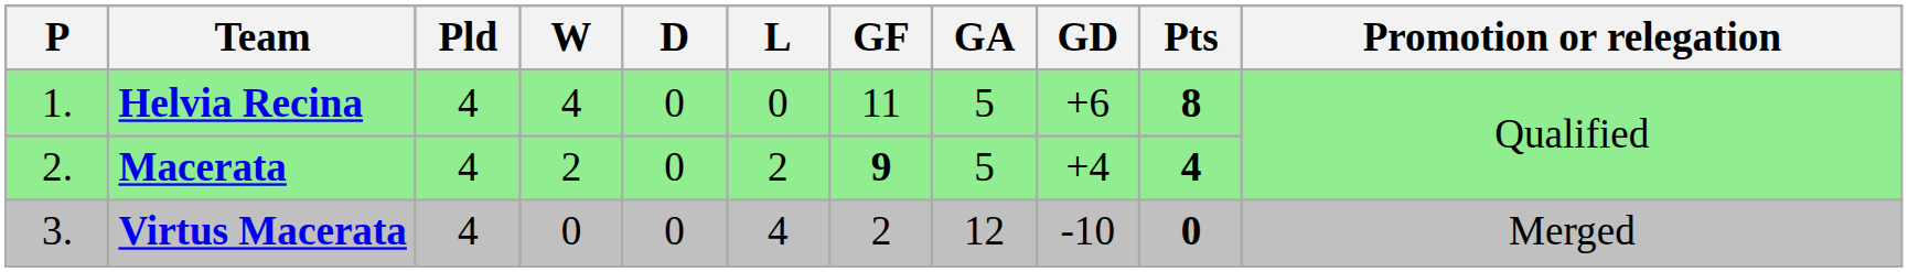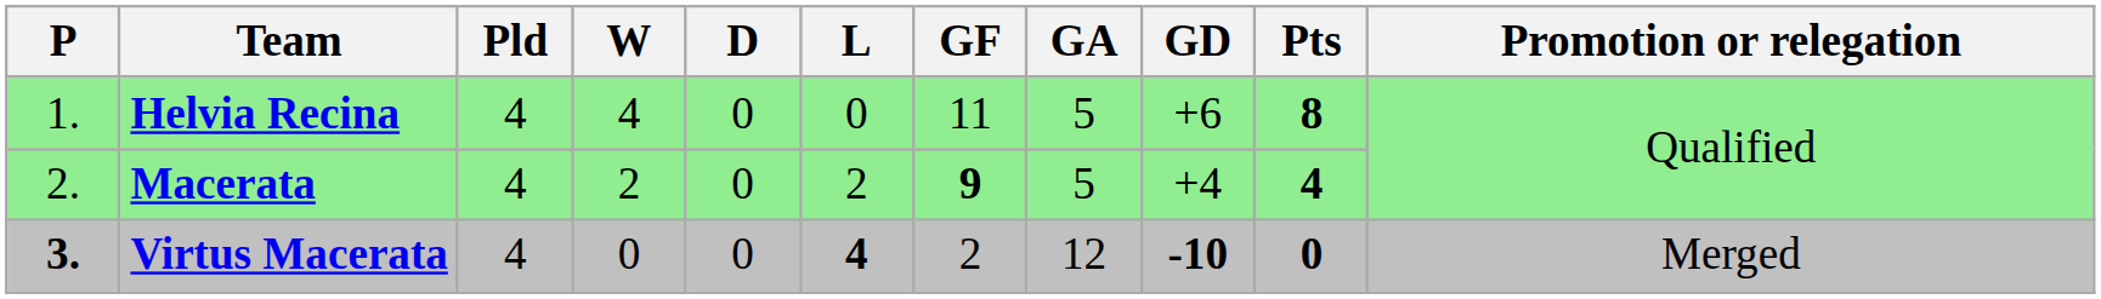Virtus Macerata | P: normal -> bold
Virtus Macerata | L: normal -> bold
Virtus Macerata | GD: normal -> bold
